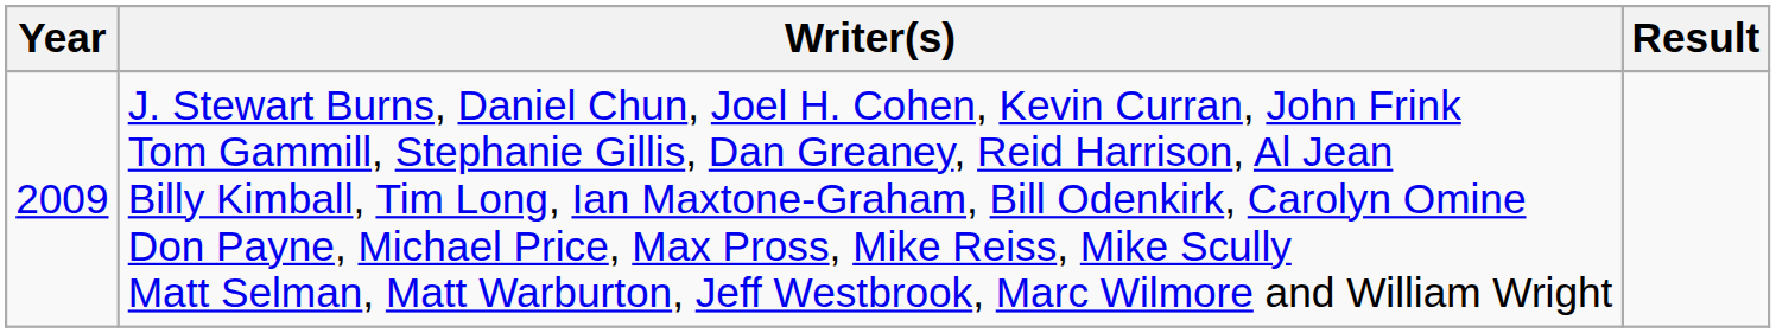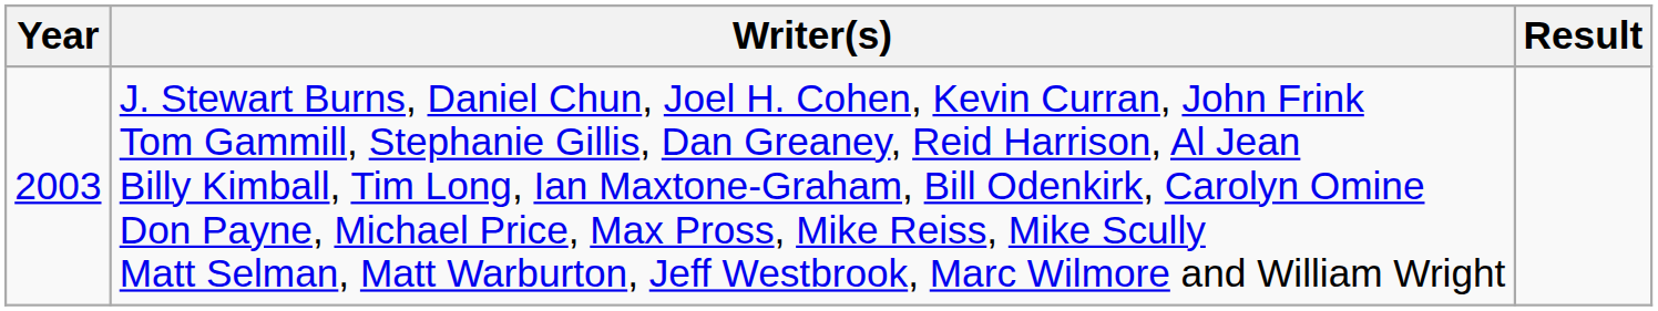row 2 | Year: 2009 -> 2003
